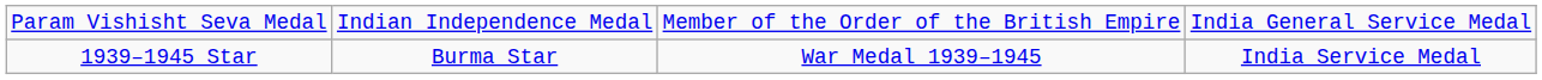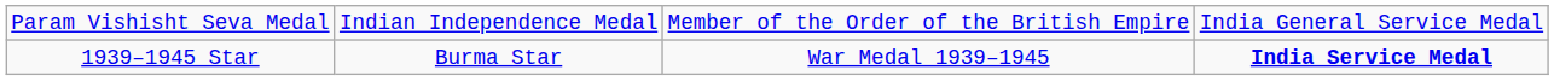1939–1945 Star | column 4: normal -> bold
